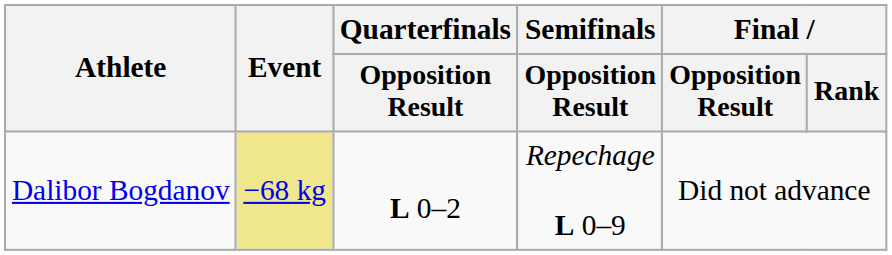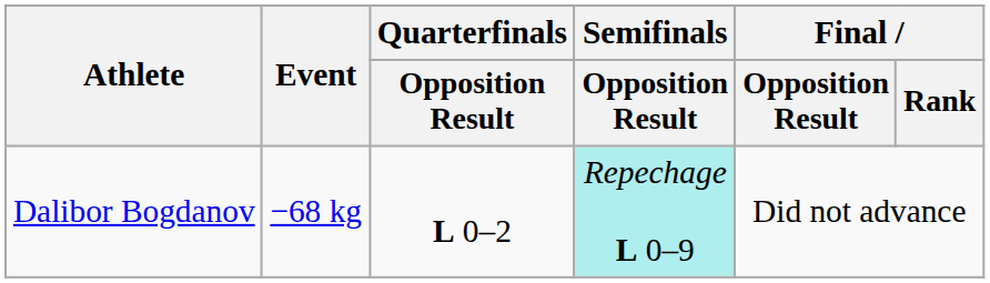Dalibor Bogdanov | Event: khaki background -> no background
Dalibor Bogdanov | Semifinals / Opposition Result: no background -> paleturquoise background
